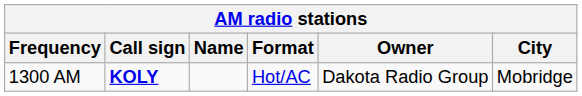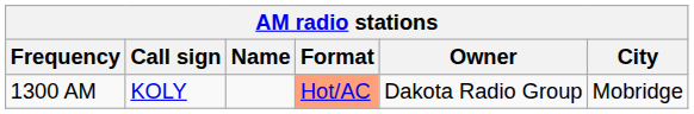1300 AM | Call sign: bold -> normal
1300 AM | Format: no background -> lightsalmon background
